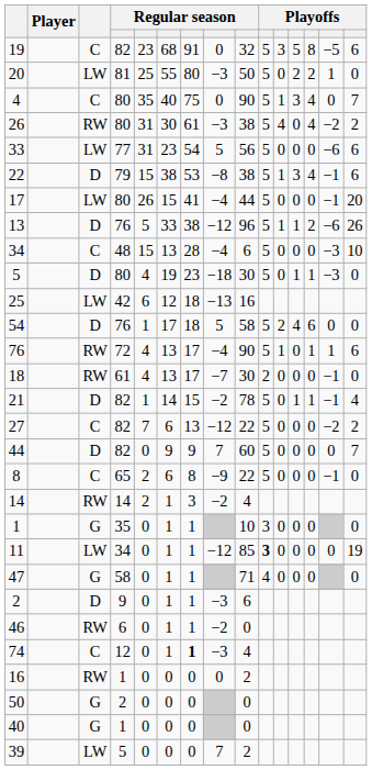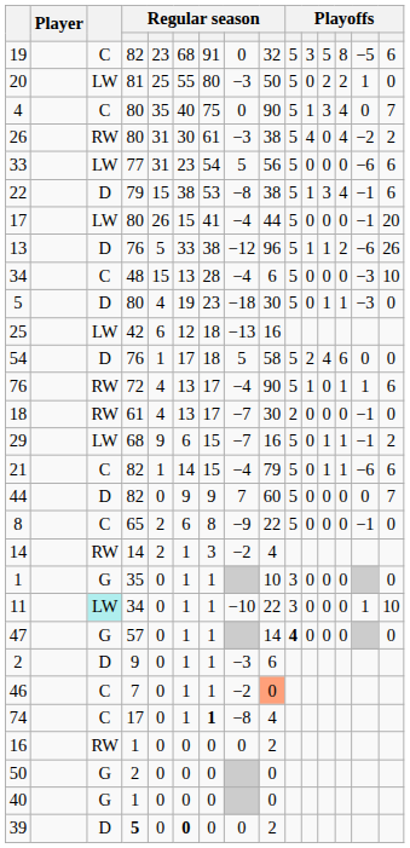+ row: 29 | LW | 68 | 9 | 6 | 15 | −7 | 16 | 5 | 0 | 1 | 1 | −1 | 2
21 | column 3: D -> C
21 | column 8: −2 -> −4
21 | column 9: 78 -> 79
21 | column 14: −1 -> −6
21 | column 15: 4 -> 6
- row: 27 | C | 82 | 7 | 6 | 13 | −12 | 22 | 5 | 0 | 0 | 0 | −2 | 2
11 | column 3: no background -> paleturquoise background
11 | column 8: −12 -> −10
11 | column 9: 85 -> 22
11 | column 10: bold -> normal
11 | column 14: 0 -> 1
11 | column 15: 19 -> 10
47 | column 4: 58 -> 57
47 | column 9: 71 -> 14
47 | column 10: normal -> bold
46 | column 3: RW -> C
46 | column 4: 6 -> 7
46 | column 9: no background -> lightsalmon background
74 | column 4: 12 -> 17
74 | column 8: −3 -> −8
39 | column 3: LW -> D
39 | column 4: normal -> bold
39 | column 6: normal -> bold
39 | column 8: 7 -> 0
